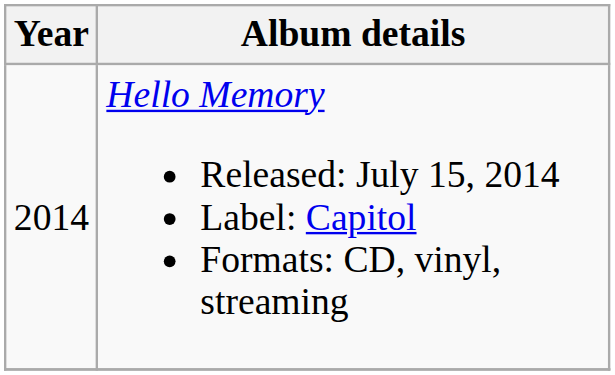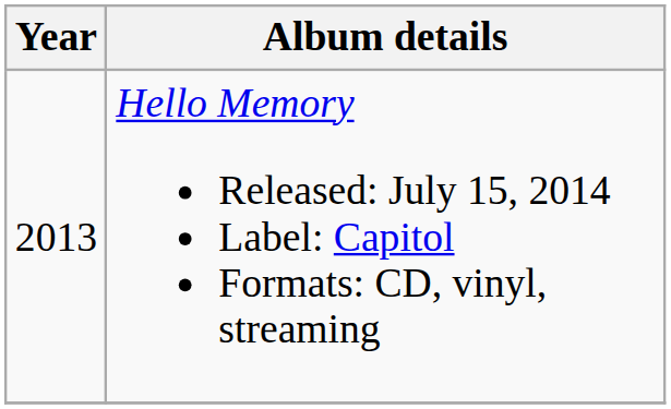row 2 | Year: 2014 -> 2013
